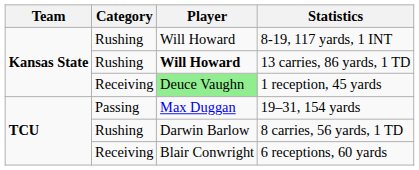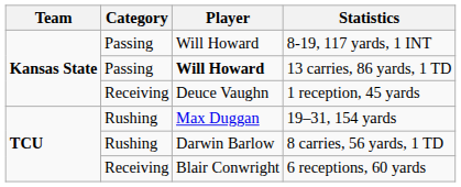8-19, 117 yards, 1 INT | Category: Rushing -> Passing
13 carries, 86 yards, 1 TD | Category: Rushing -> Passing
1 reception, 45 yards | Player: lightgreen background -> no background
19–31, 154 yards | Category: Passing -> Rushing
